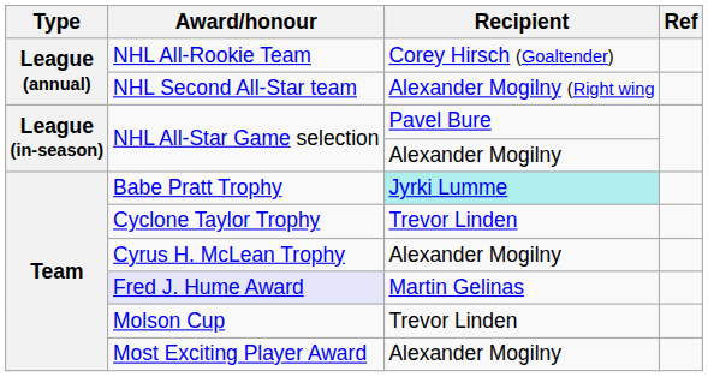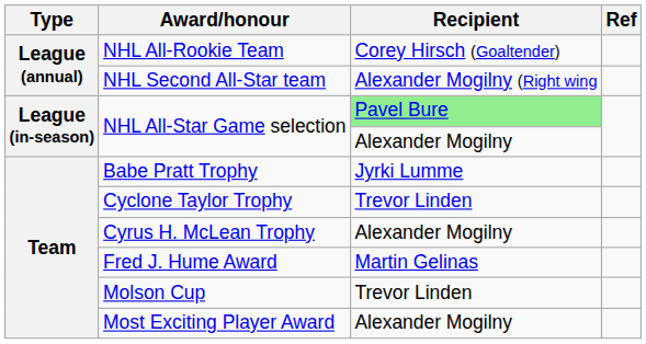NHL All-Star Game selection / Pavel Bure | Recipient: no background -> lightgreen background
Babe Pratt Trophy | Recipient: paleturquoise background -> no background
Fred J. Hume Award | Award/honour: lavender background -> no background
